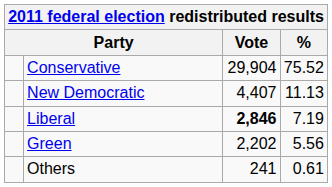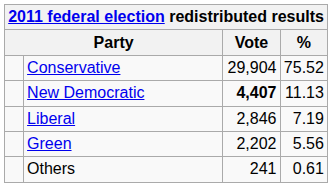New Democratic | Vote: normal -> bold
Liberal | Vote: bold -> normal
